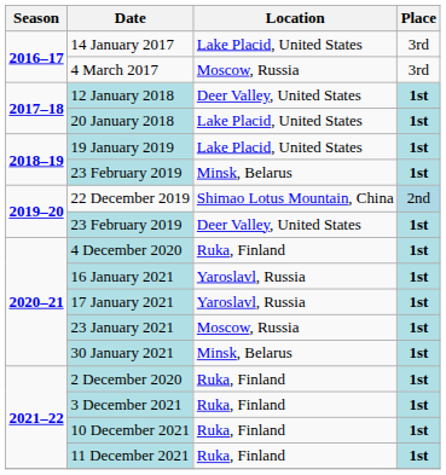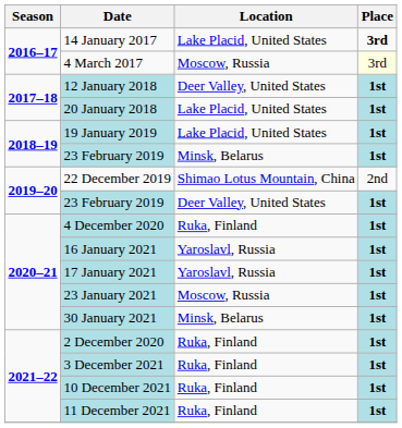14 January 2017 | Place: normal -> bold
4 March 2017 | Place: no background -> lightyellow background
22 December 2019 | Place: lightblue background -> no background
